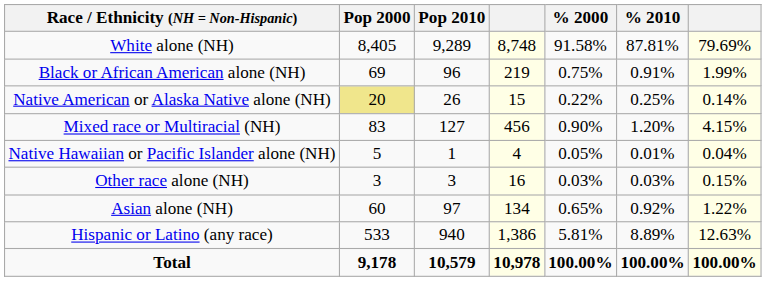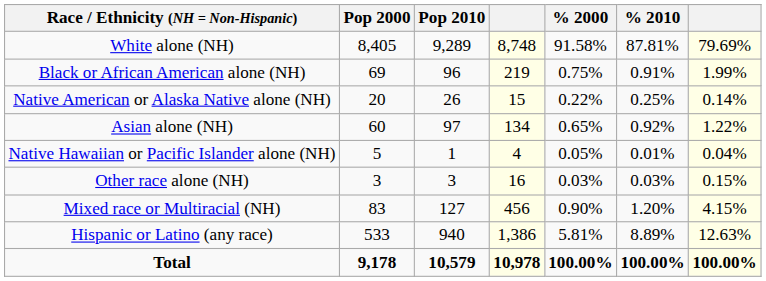Native American or Alaska Native alone (NH) | Pop 2000: khaki background -> no background
rows swapped: Asian alone (NH) <-> Mixed race or Multiracial (NH)
